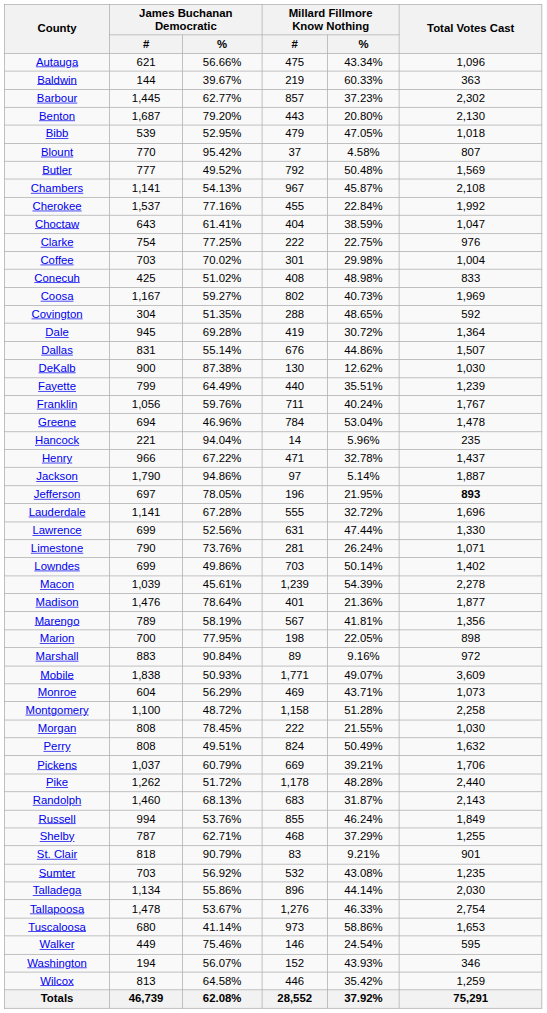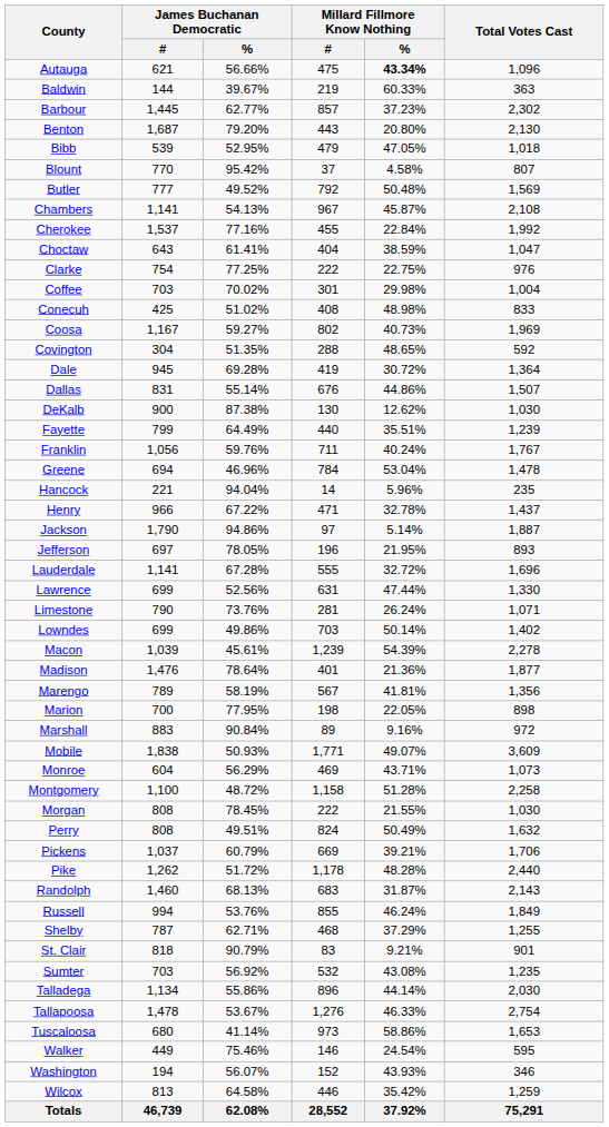Autauga | Millard Fillmore Know Nothing / %: normal -> bold
Jefferson | Total Votes Cast: bold -> normal
